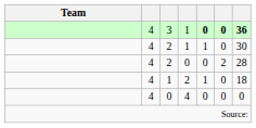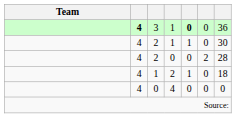3 | column 2: normal -> bold
3 | column 6: bold -> normal
3 | column 7: bold -> normal
